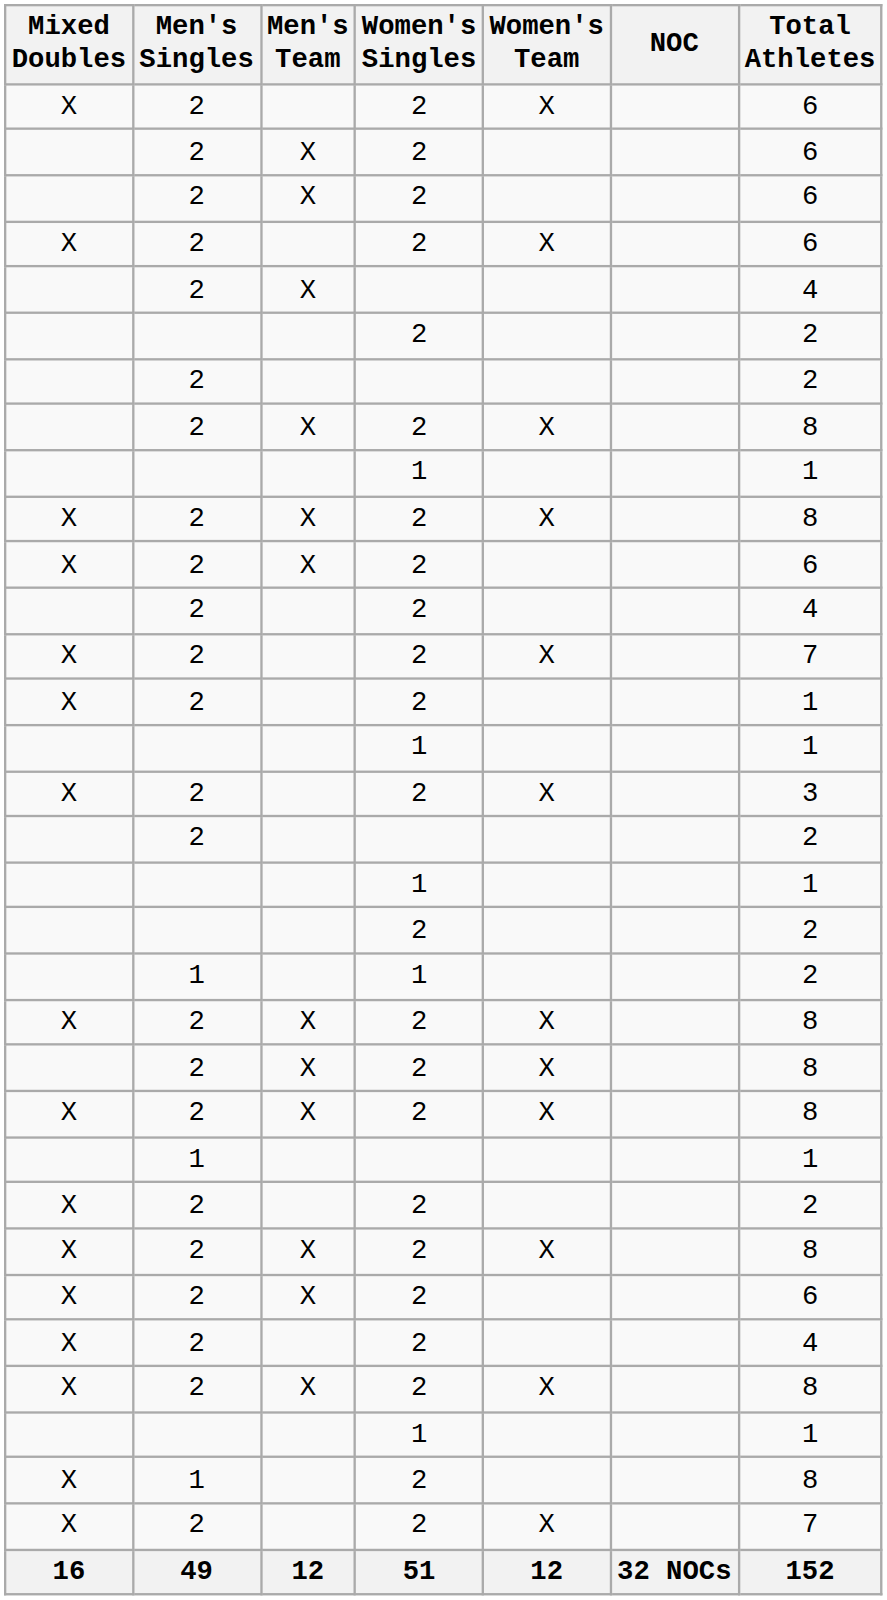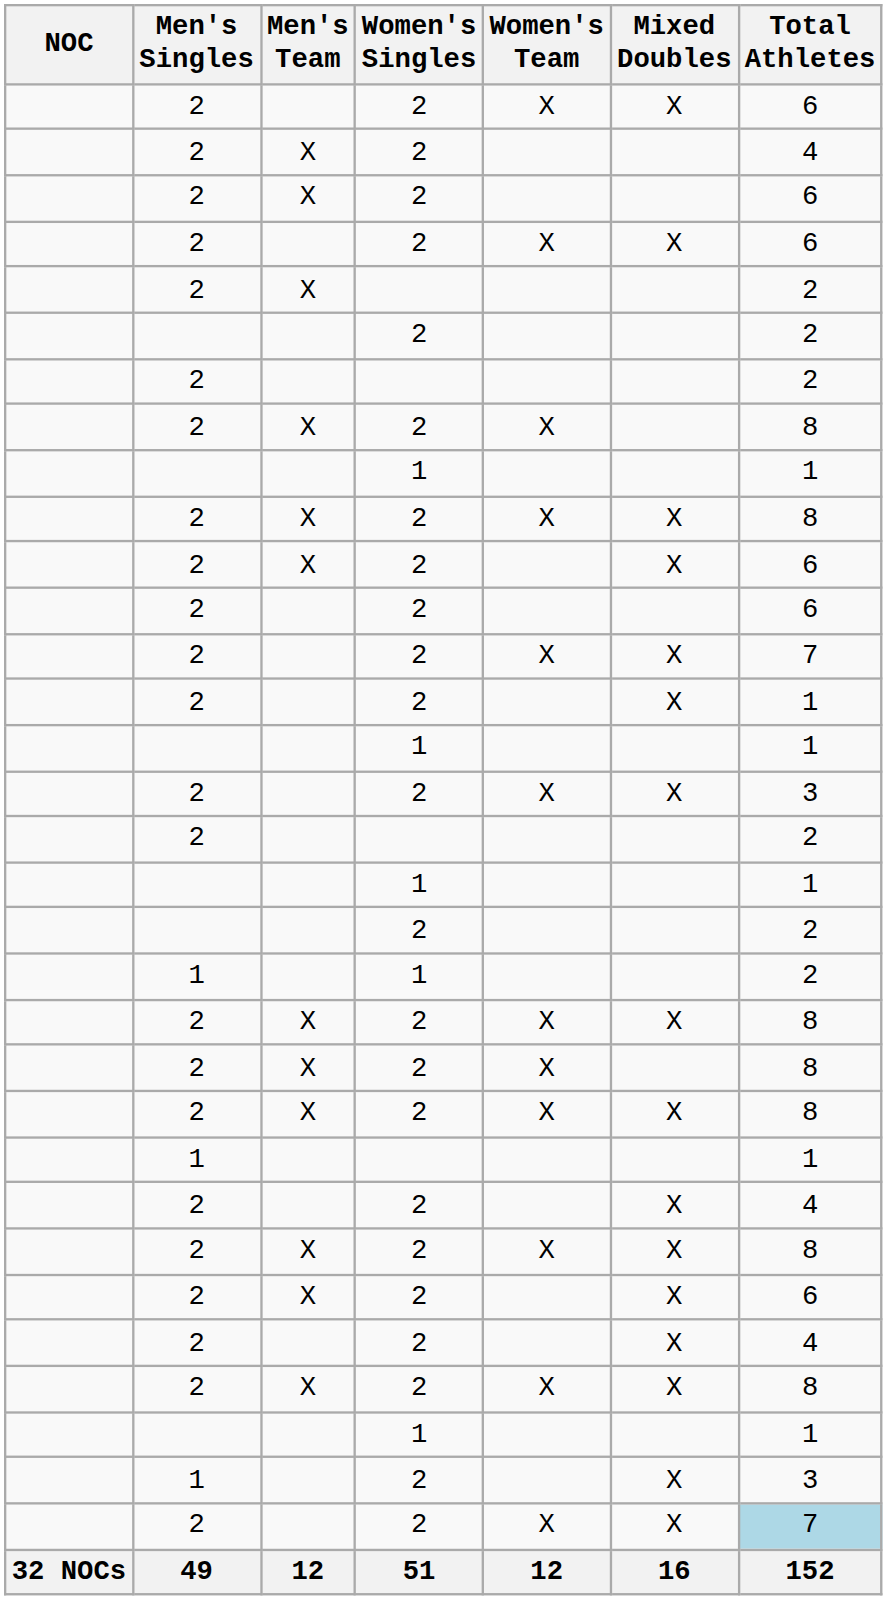columns swapped: NOC <-> Mixed Doubles
row 3 | Total Athletes: 6 -> 4
row 6 | Total Athletes: 4 -> 2
row 13 | Total Athletes: 4 -> 6
row 26 | Total Athletes: 2 -> 4
row 32 | Total Athletes: 8 -> 3
row 33 | Total Athletes: no background -> lightblue background
